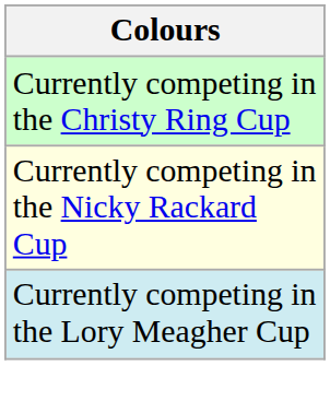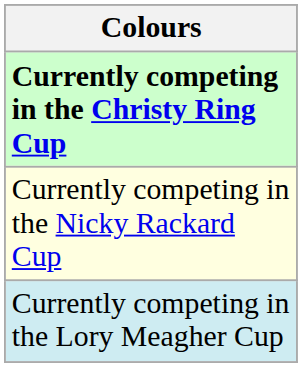row 2 | column 1: normal -> bold
